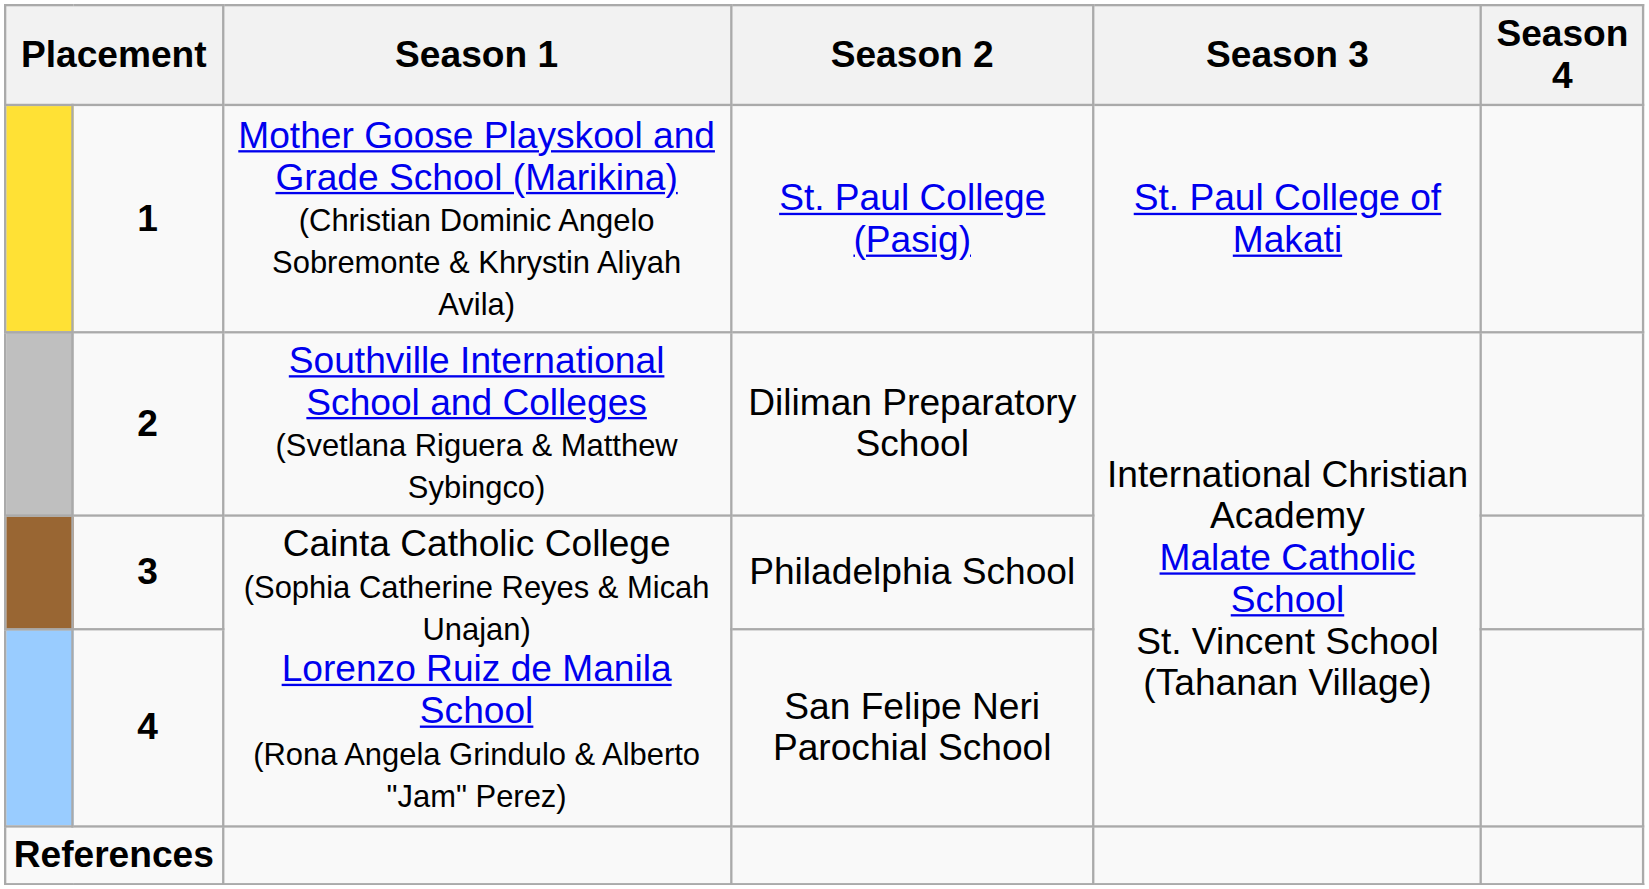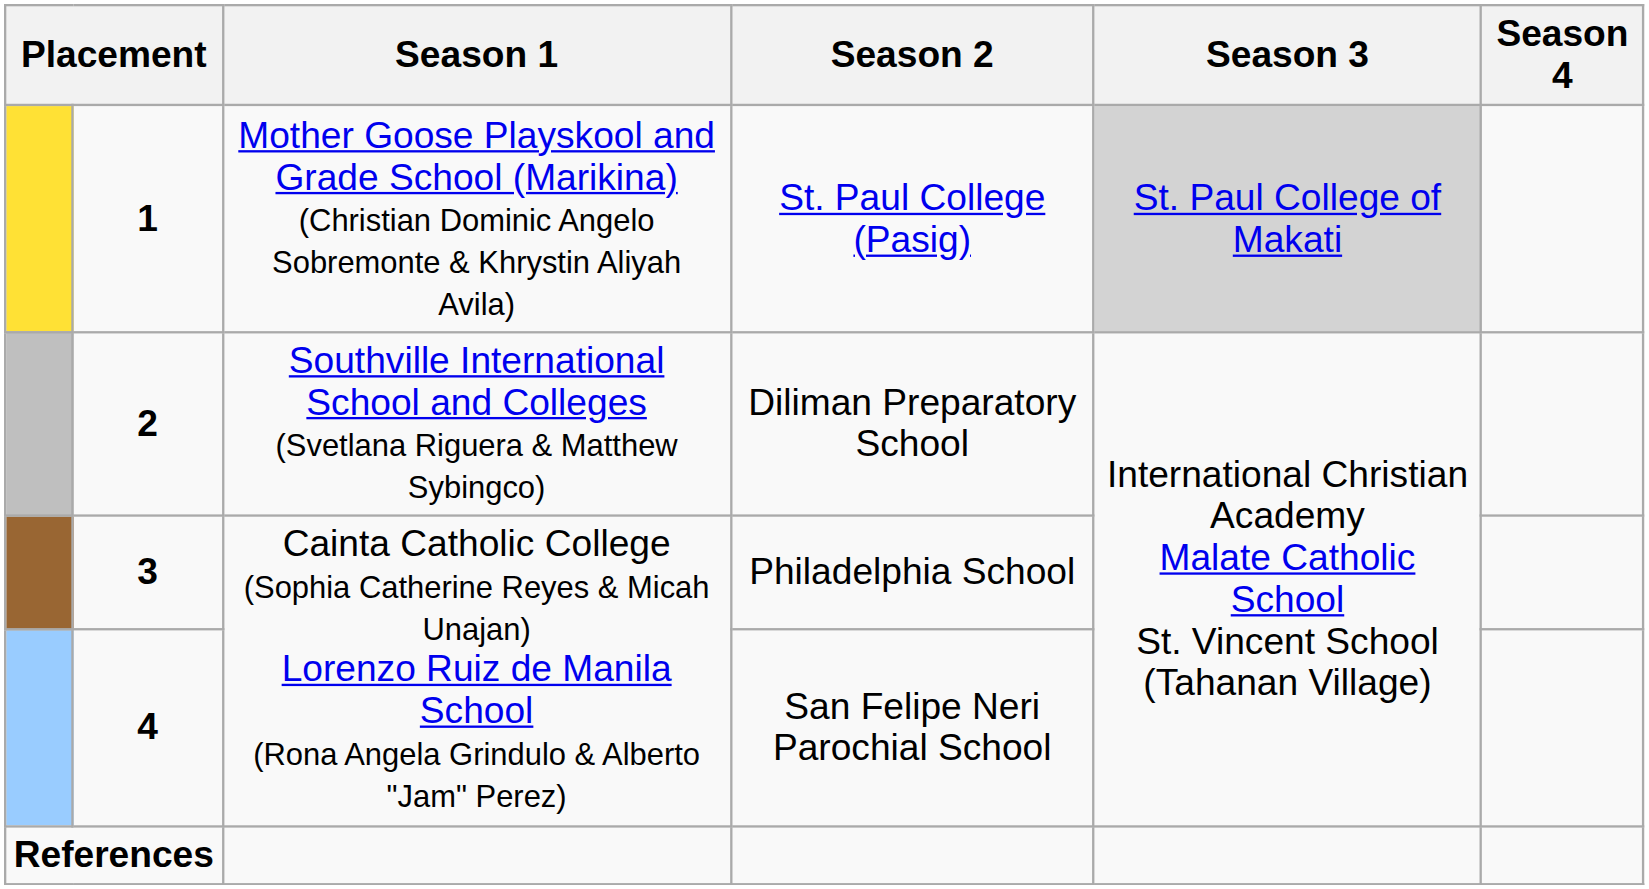St. Paul College (Pasig) | Season 3: no background -> lightgrey background
